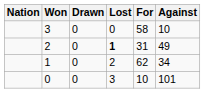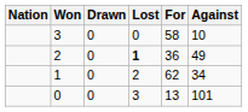row 3 | For: 31 -> 36
row 5 | For: 10 -> 13
